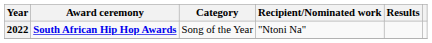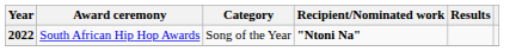2022 | Award ceremony: bold -> normal
2022 | Recipient/Nominated work: normal -> bold
